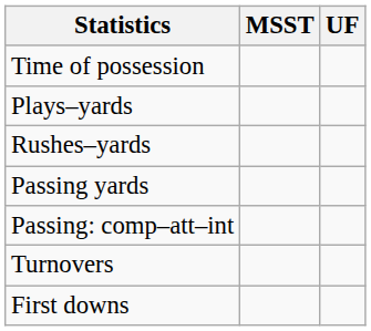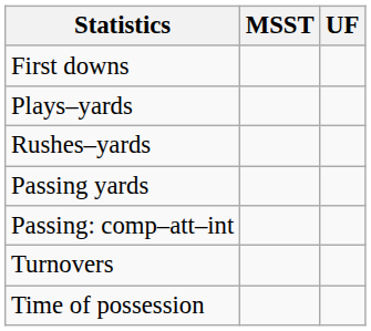rows swapped: First downs <-> Time of possession
